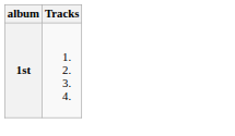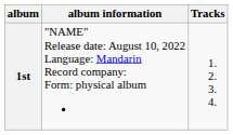+ column: album information | "NAME" Release date: August 10, 2022 Language: Mandarin Record company: Form: physical album
